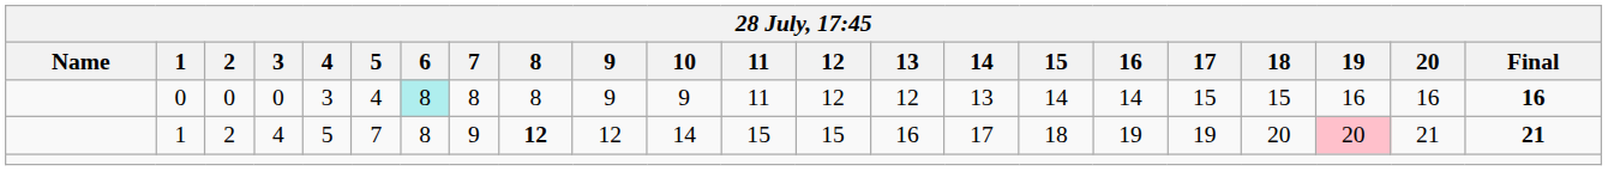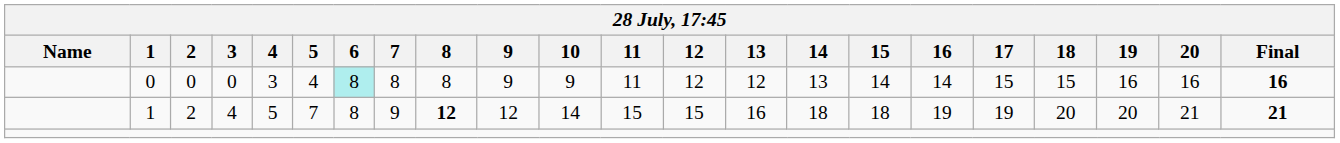row 4 | 14: 17 -> 18
row 4 | 19: pink background -> no background
